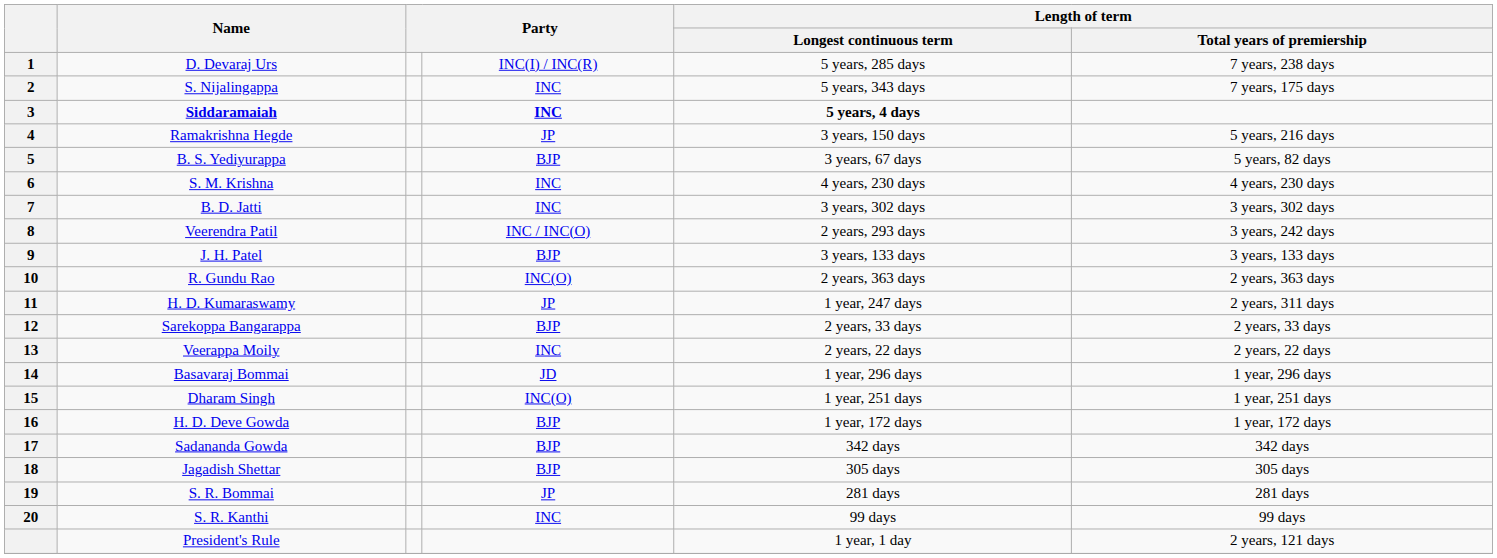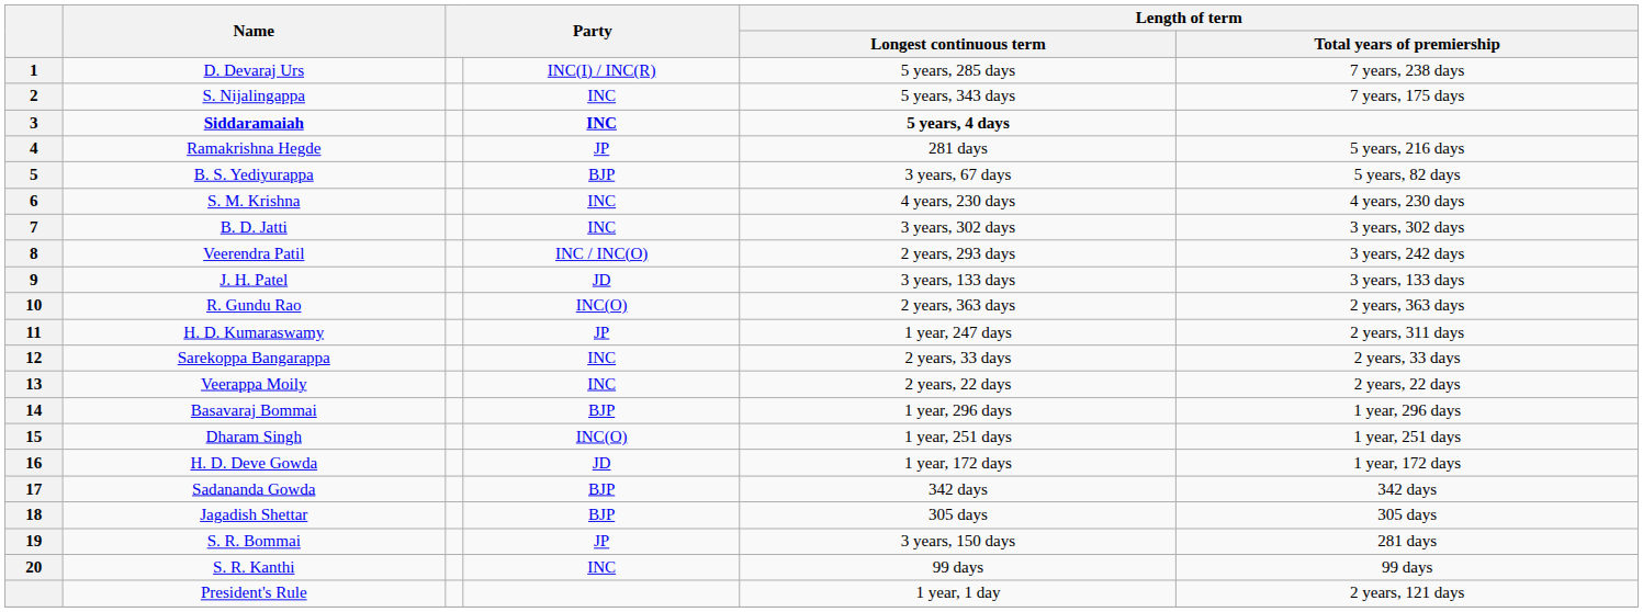Ramakrishna Hegde | Length of term / Longest continuous term: 3 years, 150 days -> 281 days
J. H. Patel | column 4: BJP -> JD
Sarekoppa Bangarappa | column 4: BJP -> INC
Basavaraj Bommai | column 4: JD -> BJP
H. D. Deve Gowda | column 4: BJP -> JD
S. R. Bommai | Length of term / Longest continuous term: 281 days -> 3 years, 150 days
